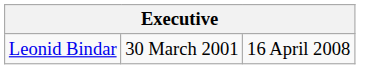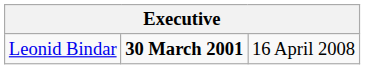Leonid Bindar | column 2: normal -> bold
